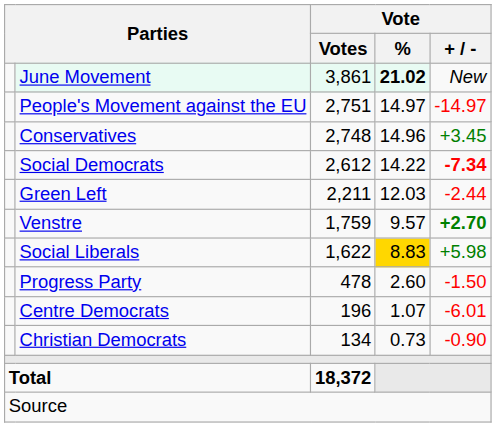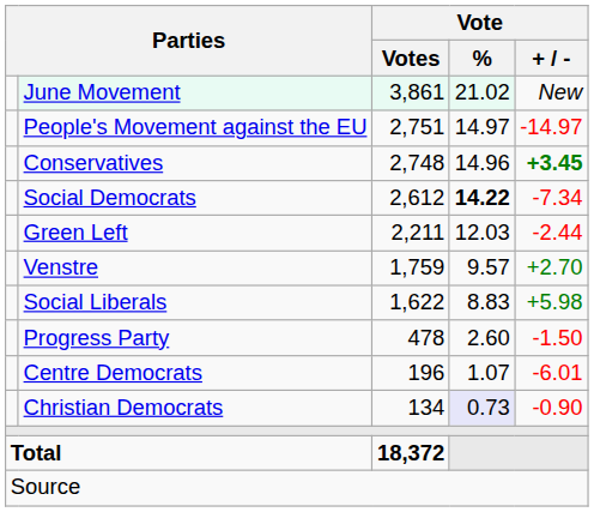June Movement | Vote / %: bold -> normal
Conservatives | Vote / + / -: normal -> bold
Social Democrats | Vote / %: normal -> bold
Social Democrats | Vote / + / -: bold -> normal
Venstre | Vote / + / -: bold -> normal
Social Liberals | Vote / %: gold background -> no background
Christian Democrats | Vote / %: no background -> lavender background
